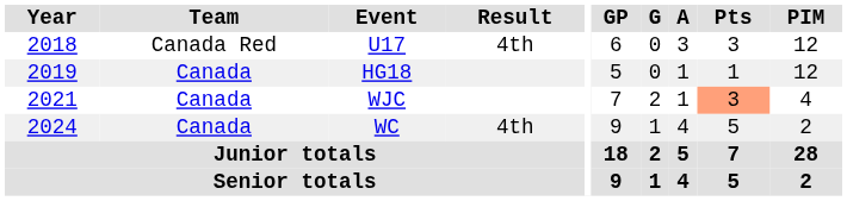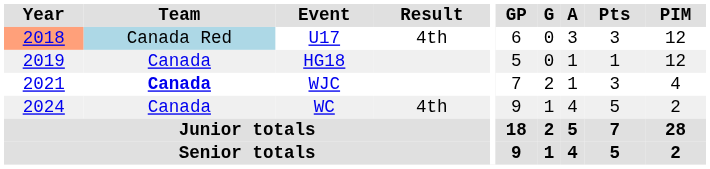U17 | Year: no background -> lightsalmon background
U17 | Team: no background -> lightblue background
WJC | Team: normal -> bold
WJC | Pts: lightsalmon background -> no background
